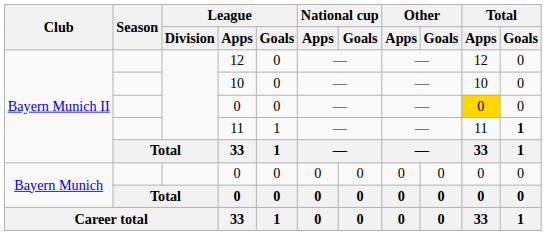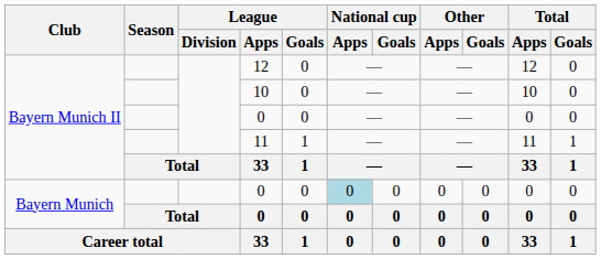row 5 | Total / Apps: gold background -> no background
row 6 | Total / Goals: bold -> normal
row 8 | National cup / Apps: no background -> lightblue background
